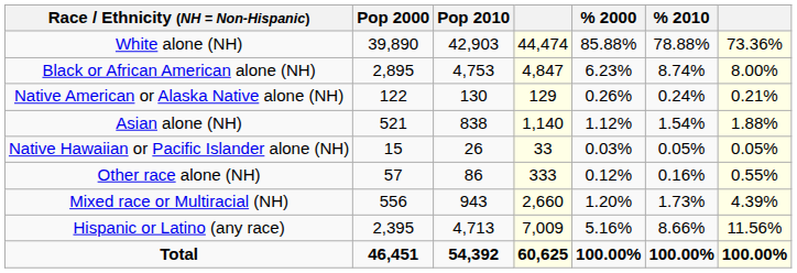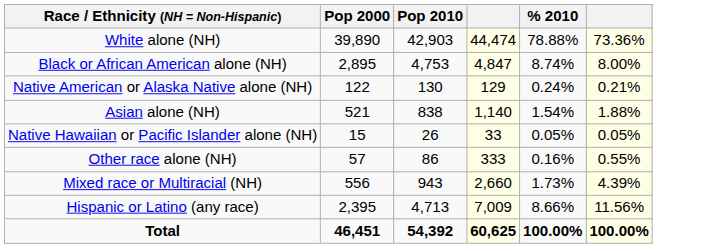- column: % 2000 | 85.88% | 6.23% | 0.26% | 1.12% | 0.03% | 0.12% | 1.20% | 5.16% | 100.00%
